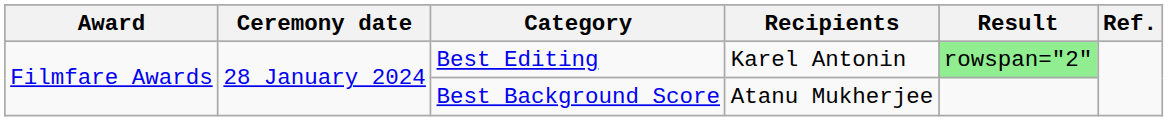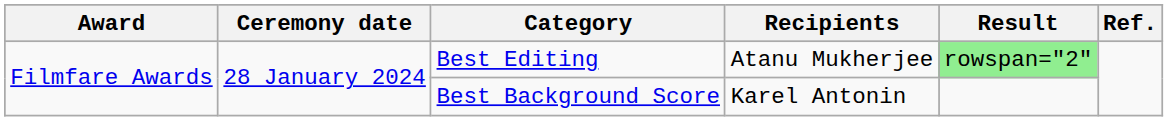Best Editing | Recipients: Karel Antonin -> Atanu Mukherjee
Best Background Score | Recipients: Atanu Mukherjee -> Karel Antonin
